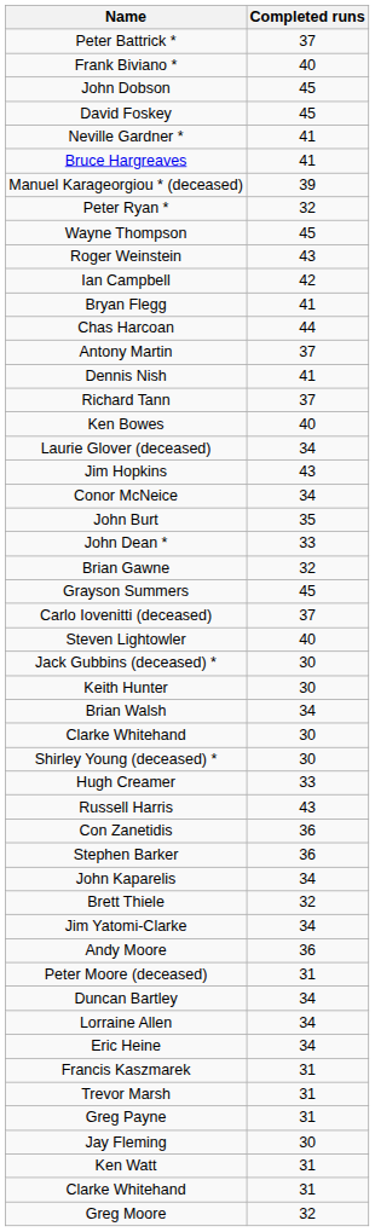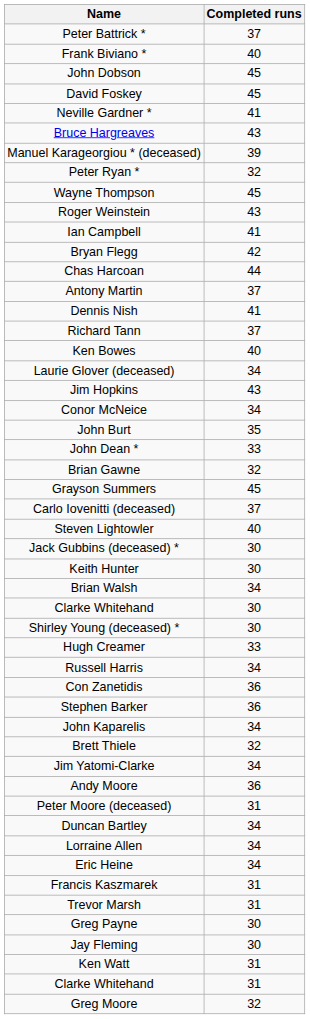row 7 | Completed runs: 41 -> 43
row 12 | Completed runs: 42 -> 41
row 13 | Completed runs: 41 -> 42
row 34 | Completed runs: 43 -> 34
row 47 | Completed runs: 31 -> 30
